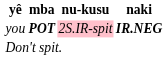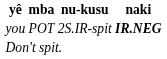you | mba: bold -> normal
you | nu-kusu: pink background -> no background
